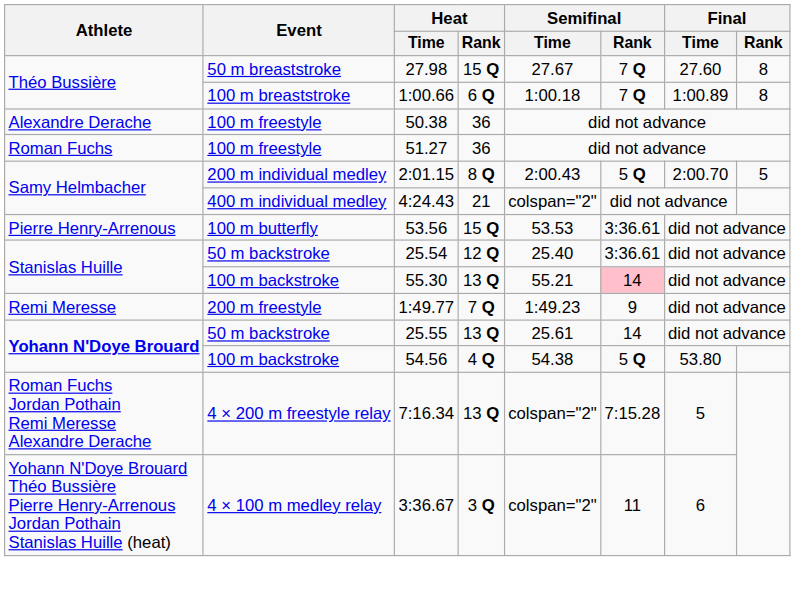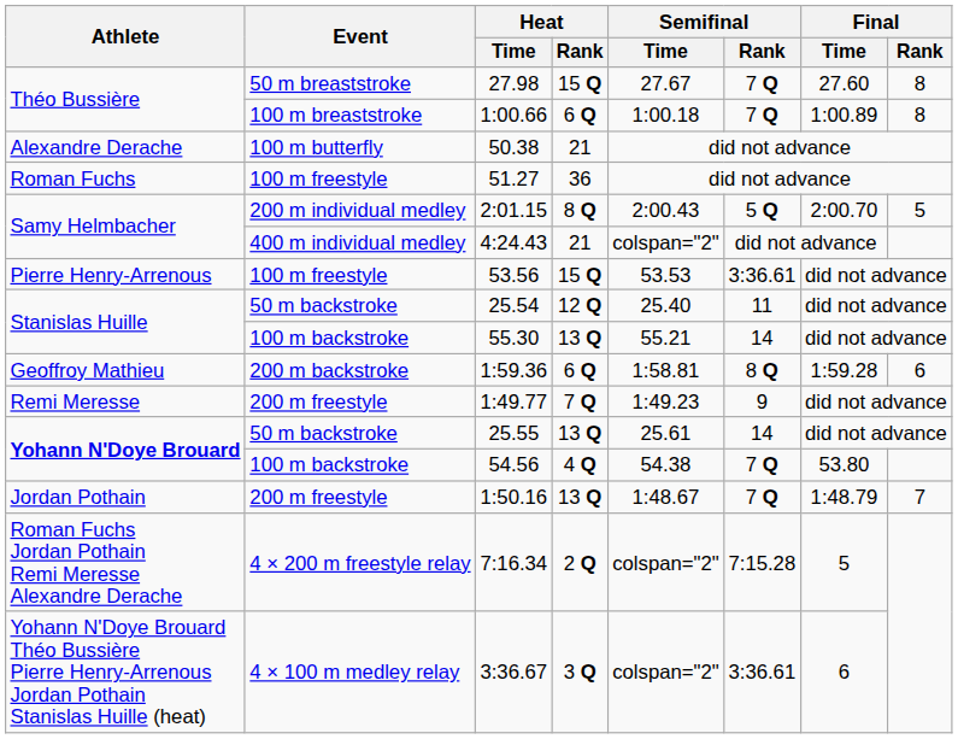50.38 | Event: 100 m freestyle -> 100 m butterfly
50.38 | Heat / Rank: 36 -> 21
53.56 | Event: 100 m butterfly -> 100 m freestyle
25.54 | Semifinal / Rank: 3:36.61 -> 11
55.30 | Semifinal / Rank: pink background -> no background
+ row: Geoffroy Mathieu | 200 m backstroke | 1:59.36 | 6 Q | 1:58.81 | 8 Q | 1:59.28 | 6
54.56 | Semifinal / Rank: 5 Q -> 7 Q
+ row: Jordan Pothain | 200 m freestyle | 1:50.16 | 13 Q | 1:48.67 | 7 Q | 1:48.79 | 7
7:16.34 | Heat / Rank: 13 Q -> 2 Q
3:36.67 | Semifinal / Rank: 11 -> 3:36.61
